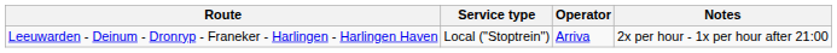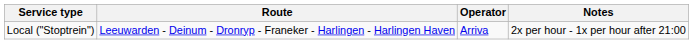columns swapped: Route <-> Service type
